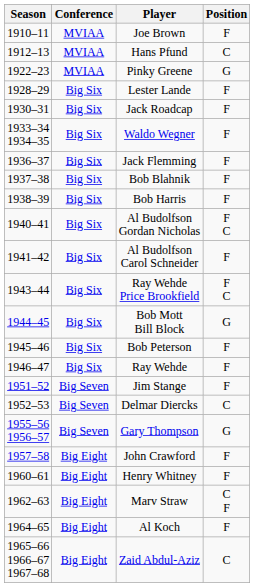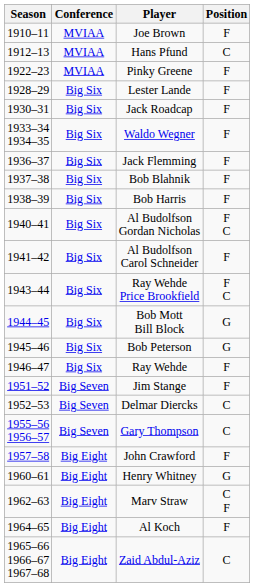Pinky Greene | Position: G -> F
Bob Peterson | Position: F -> G
Gary Thompson | Position: G -> C
Henry Whitney | Position: F -> G
